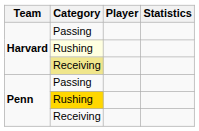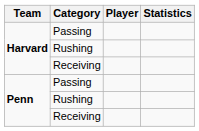Harvard / Rushing | Category: lightyellow background -> no background
Harvard / Receiving | Category: khaki background -> no background
Penn / Rushing | Category: gold background -> no background
